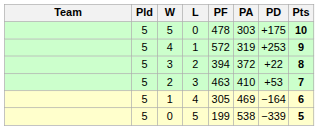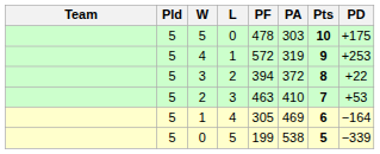columns swapped: PD <-> Pts
